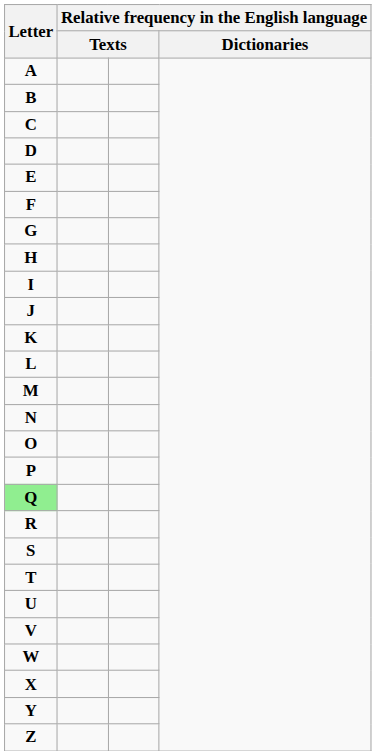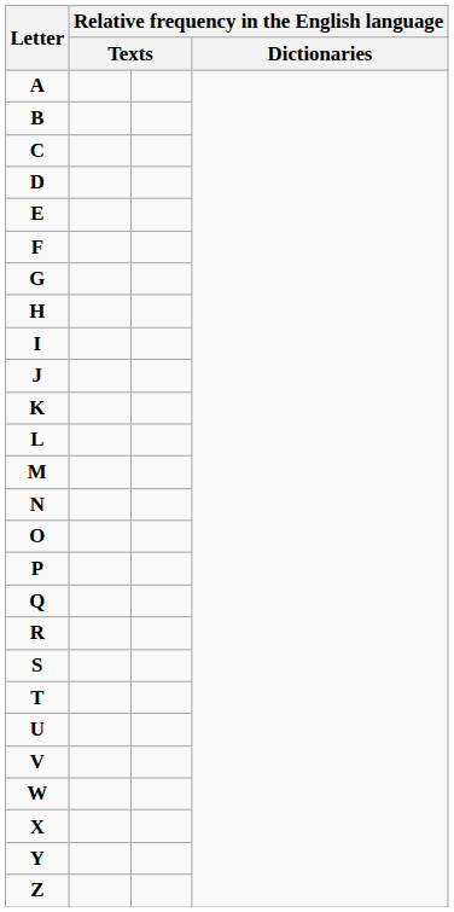Q | Letter: lightgreen background -> no background
